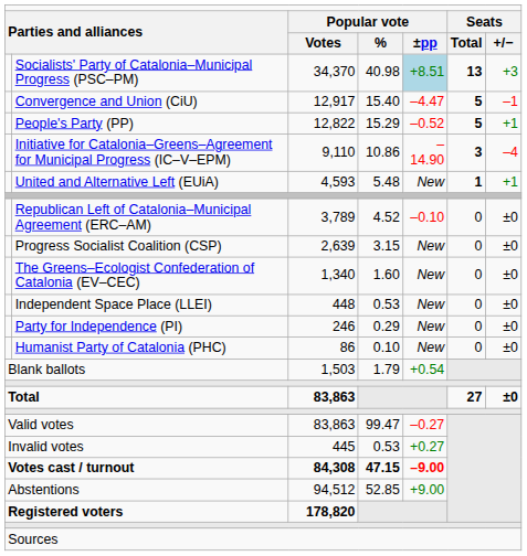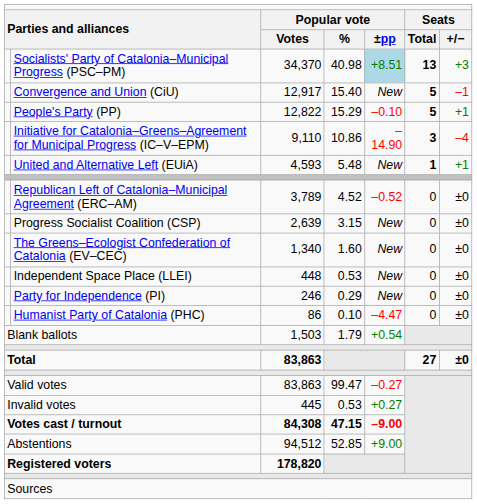Convergence and Union (CiU) | column 5: –4.47 -> New
People's Party (PP) | column 5: –0.52 -> –0.10
Republican Left of Catalonia–Municipal Agreement (ERC–AM) | column 5: –0.10 -> –0.52
Humanist Party of Catalonia (PHC) | column 5: New -> –4.47
